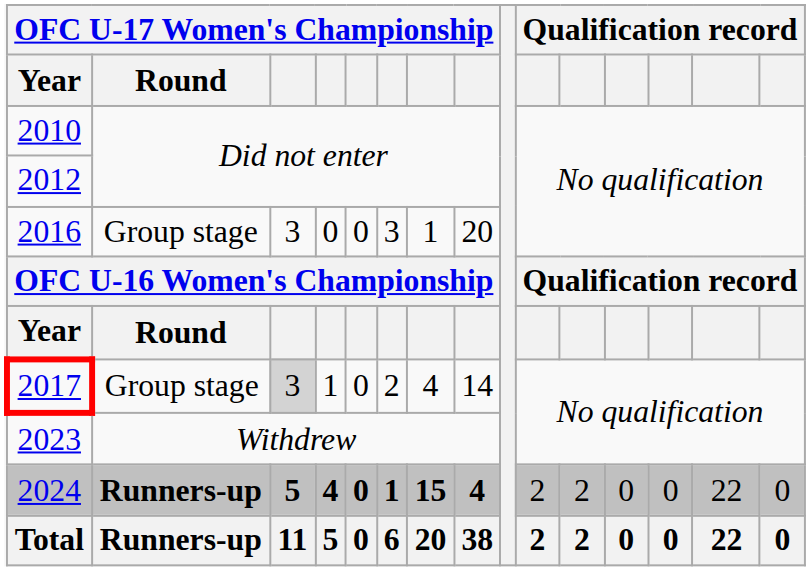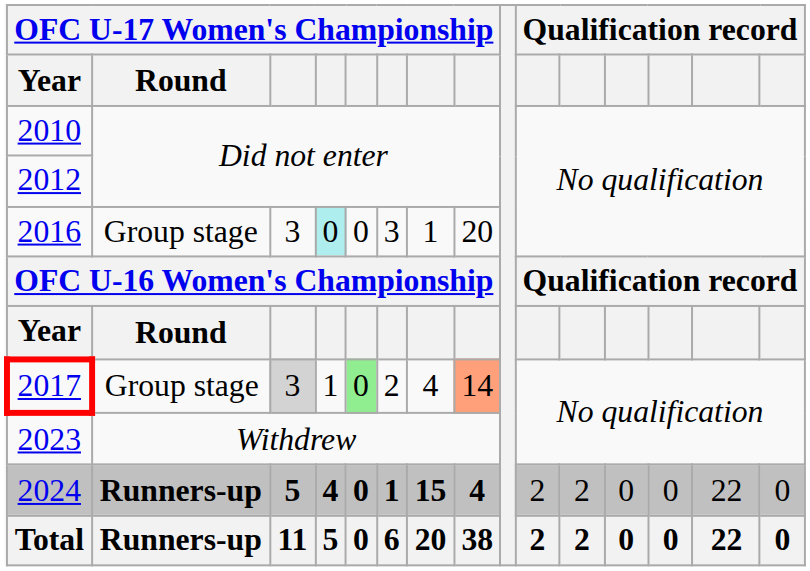2016 | column 4: no background -> paleturquoise background
2017 | column 5: no background -> lightgreen background
2017 | column 8: no background -> lightsalmon background
